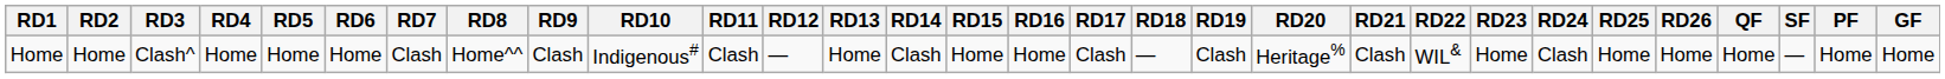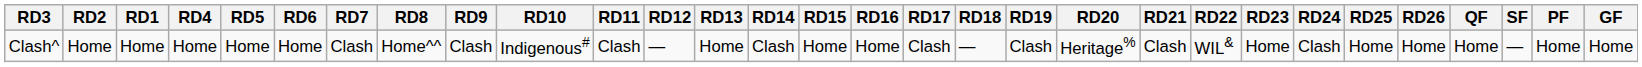columns swapped: RD1 <-> RD3
